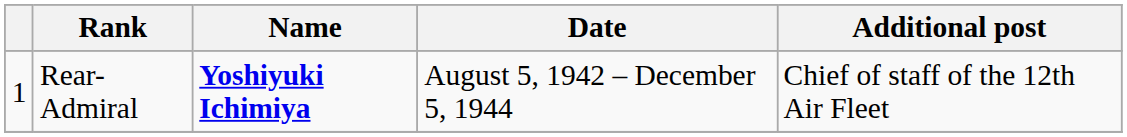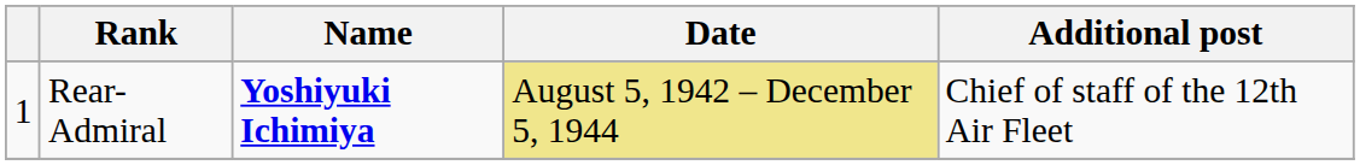Rear-Admiral | Date: no background -> khaki background
